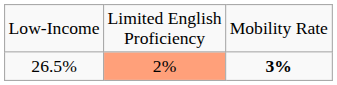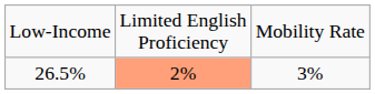26.5% | column 3: bold -> normal
